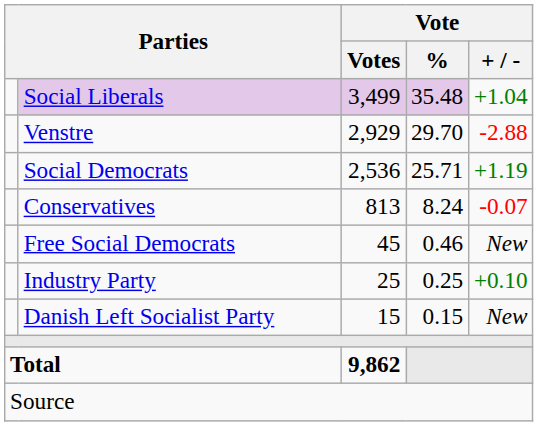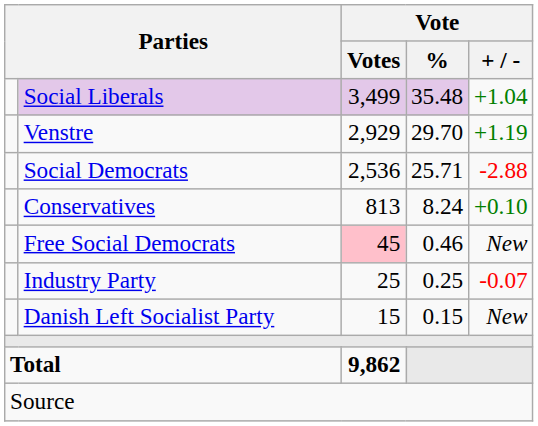Venstre | Vote / + / -: -2.88 -> +1.19
Social Democrats | Vote / + / -: +1.19 -> -2.88
Conservatives | Vote / + / -: -0.07 -> +0.10
Free Social Democrats | Vote / Votes: no background -> pink background
Industry Party | Vote / + / -: +0.10 -> -0.07
